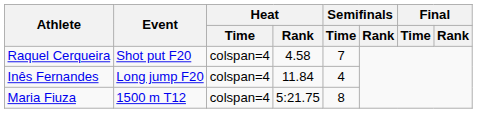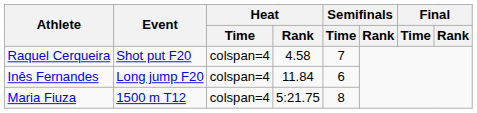Inês Fernandes | Semifinals / Time: 4 -> 6
